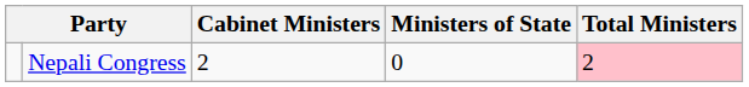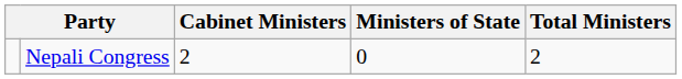Nepali Congress | Total Ministers: pink background -> no background
